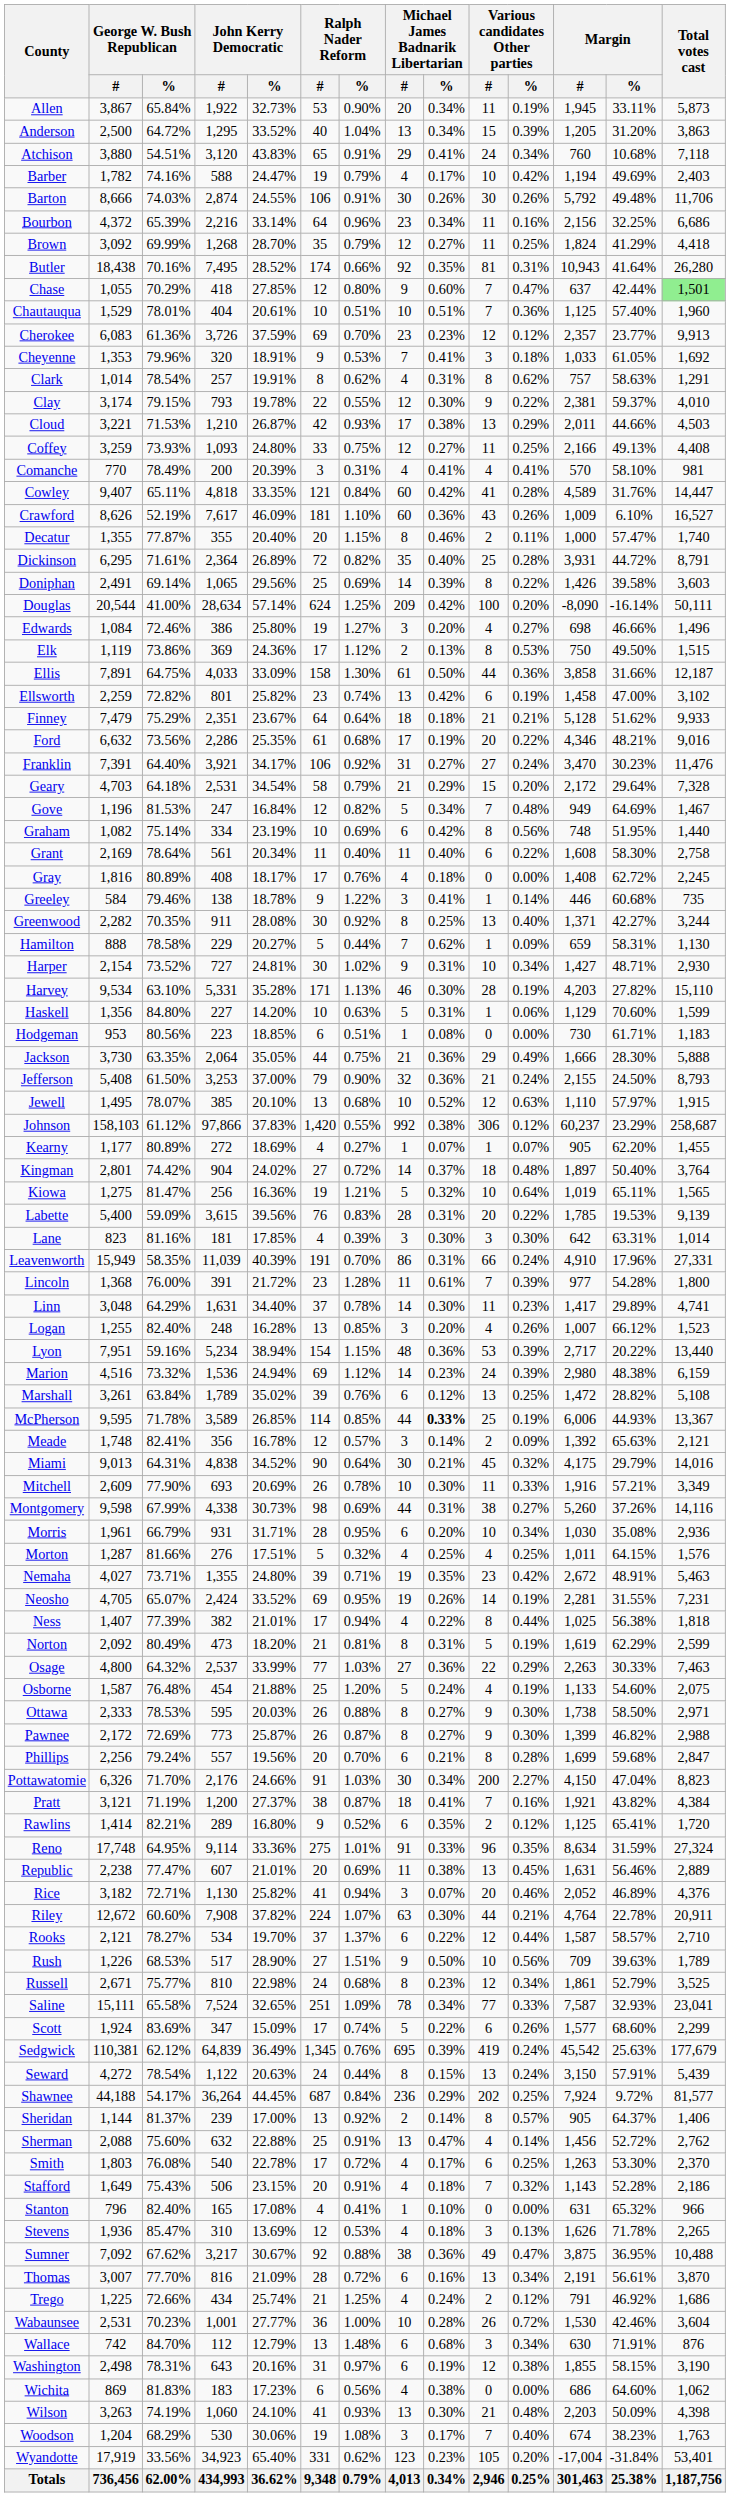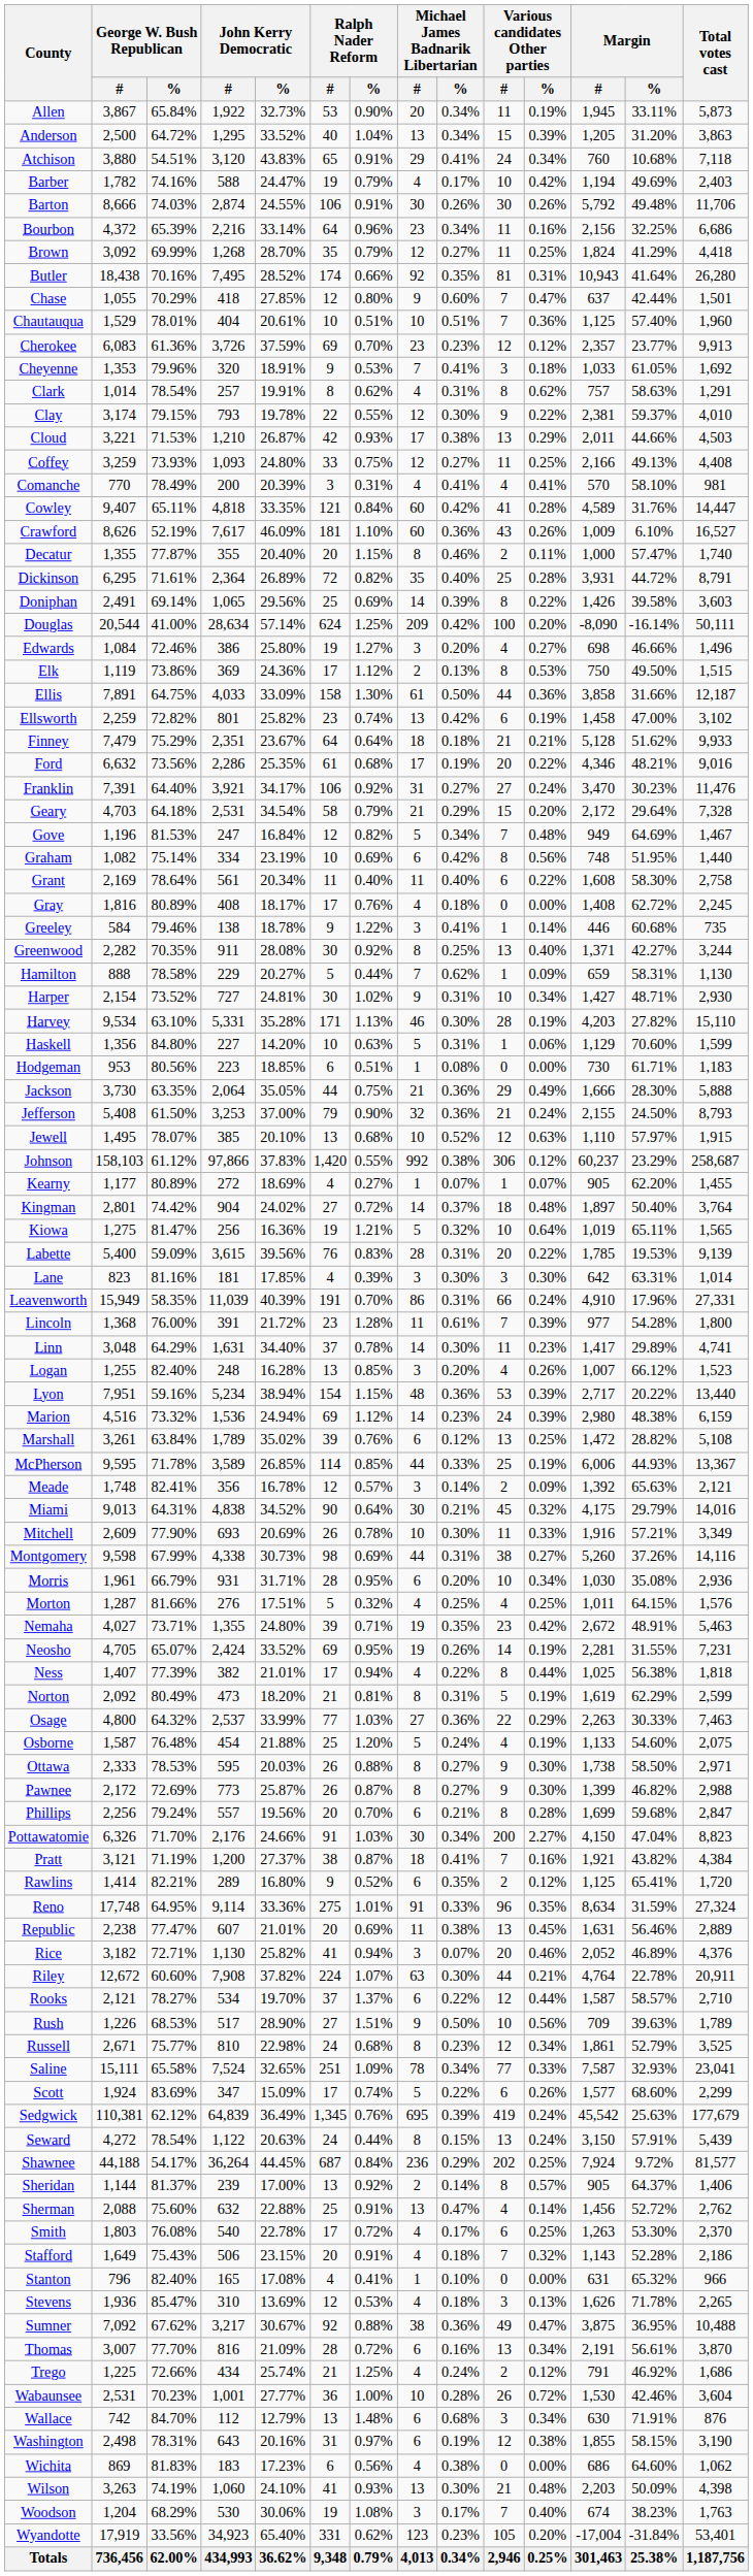Chase | Total votes cast: lightgreen background -> no background
McPherson | Michael James Badnarik Libertarian / %: bold -> normal
